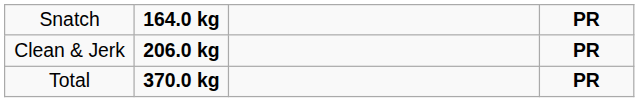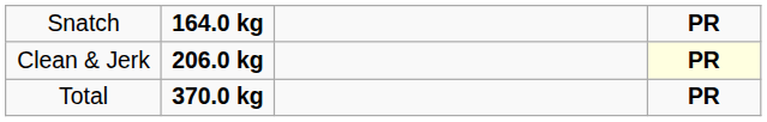Clean & Jerk | column 4: no background -> lightyellow background
